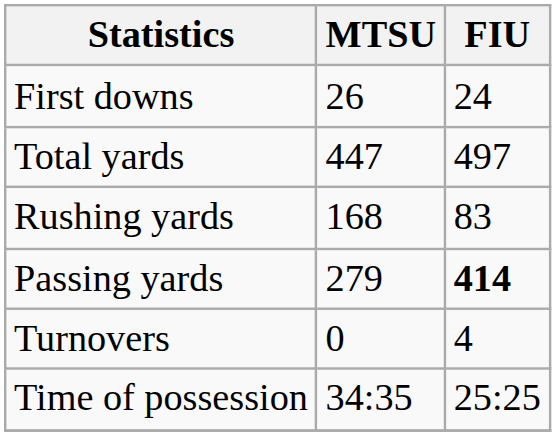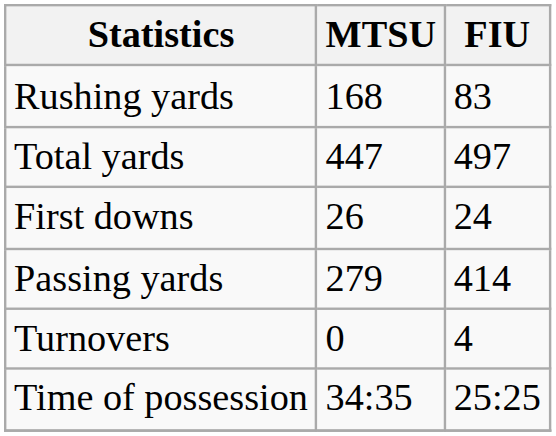rows swapped: First downs <-> Rushing yards
Passing yards | FIU: bold -> normal
